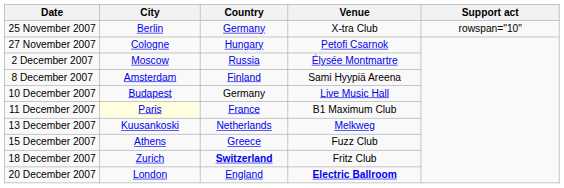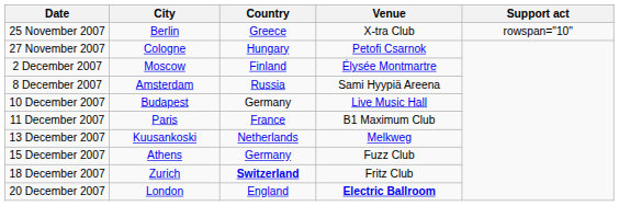25 November 2007 | Country: Germany -> Greece
2 December 2007 | Country: Russia -> Finland
8 December 2007 | Country: Finland -> Russia
11 December 2007 | City: lightyellow background -> no background
15 December 2007 | Country: Greece -> Germany
